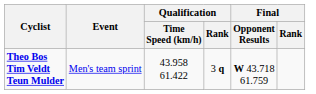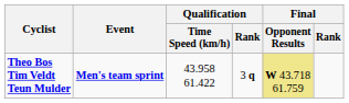Theo Bos Tim Veldt Teun Mulder | Event: normal -> bold
Theo Bos Tim Veldt Teun Mulder | Final / Opponent Results: no background -> khaki background
